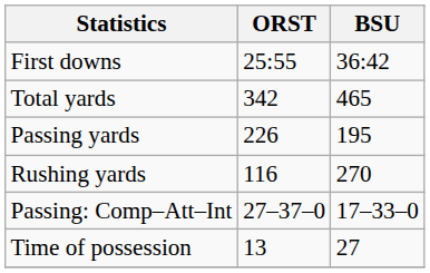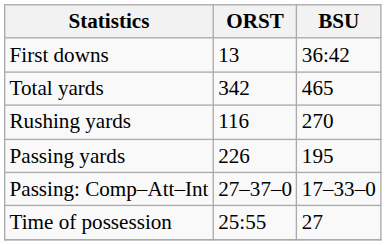First downs | ORST: 25:55 -> 13
rows swapped: Rushing yards <-> Passing yards
Time of possession | ORST: 13 -> 25:55
